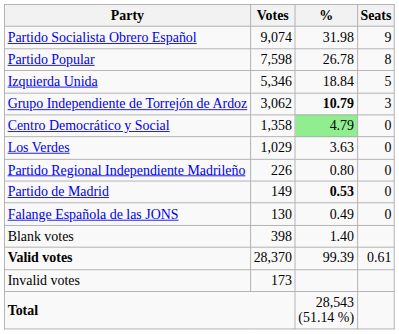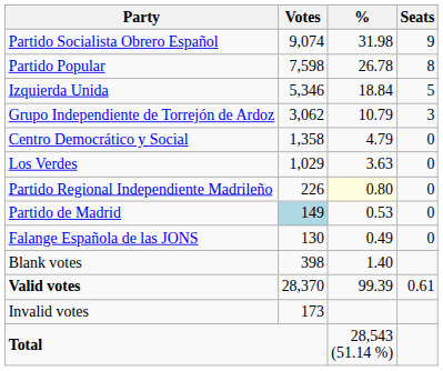Grupo Independiente de Torrejón de Ardoz | %: bold -> normal
Centro Democrático y Social | %: lightgreen background -> no background
Partido Regional Independiente Madrileño | %: no background -> lightyellow background
Partido de Madrid | Votes: no background -> lightblue background
Partido de Madrid | %: bold -> normal
